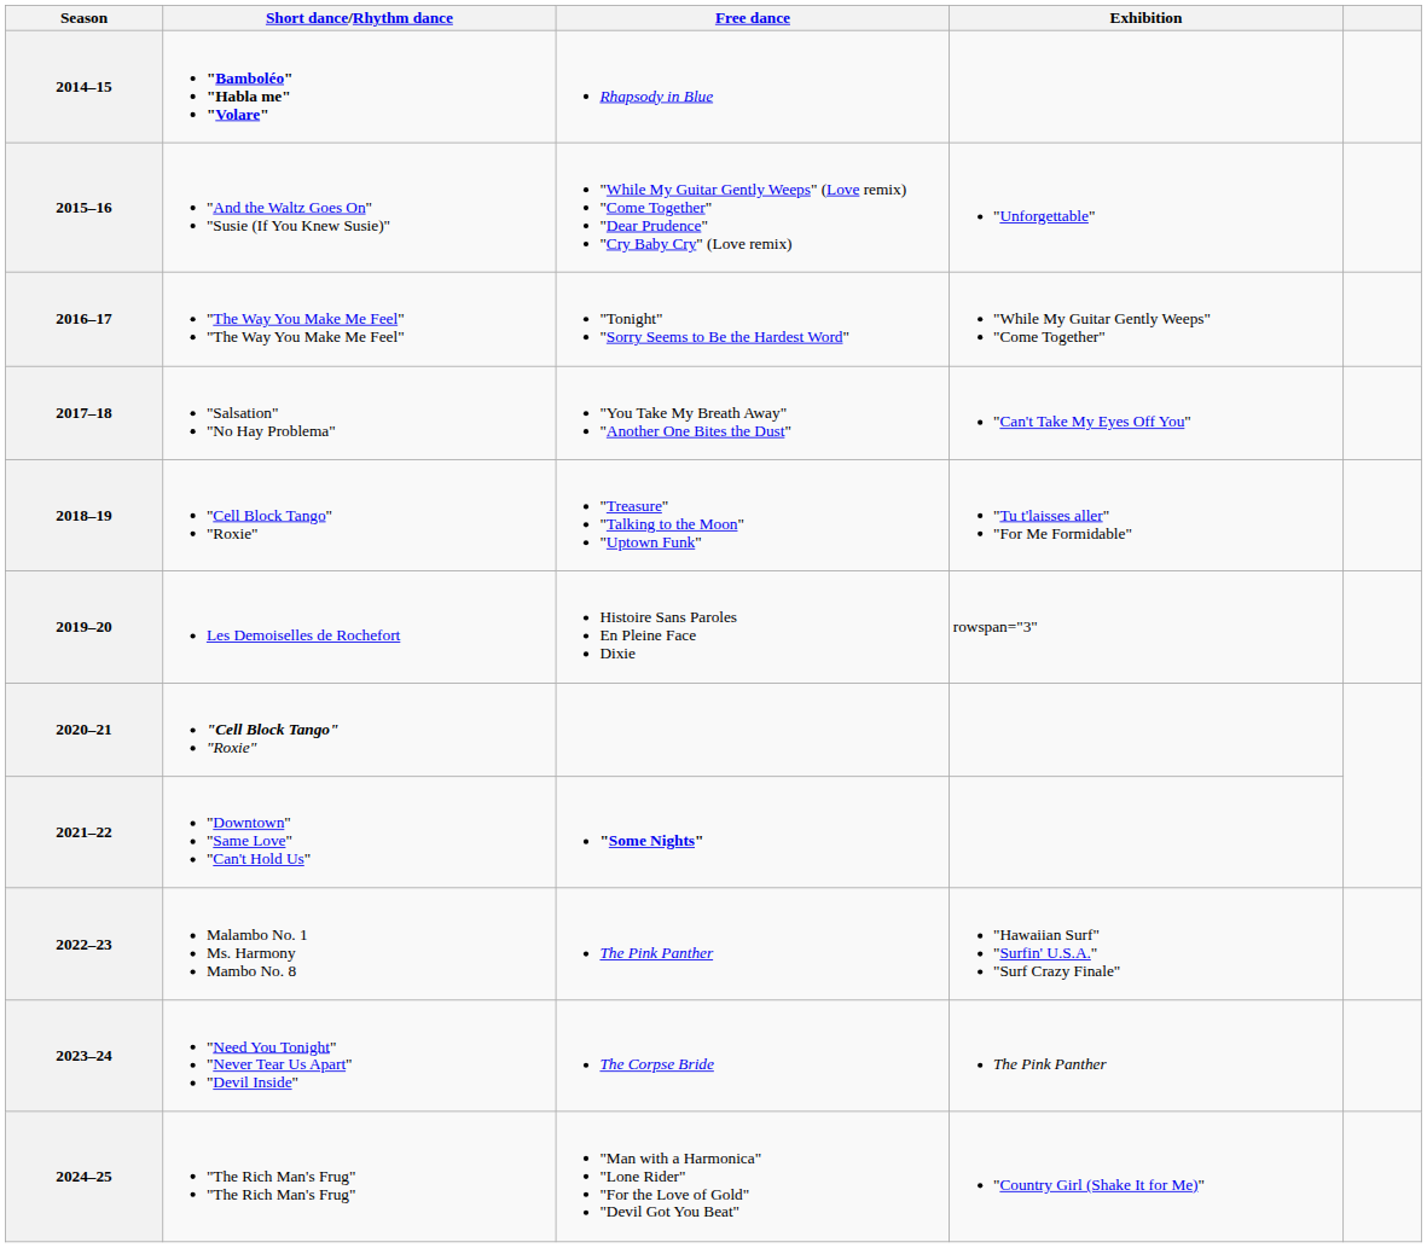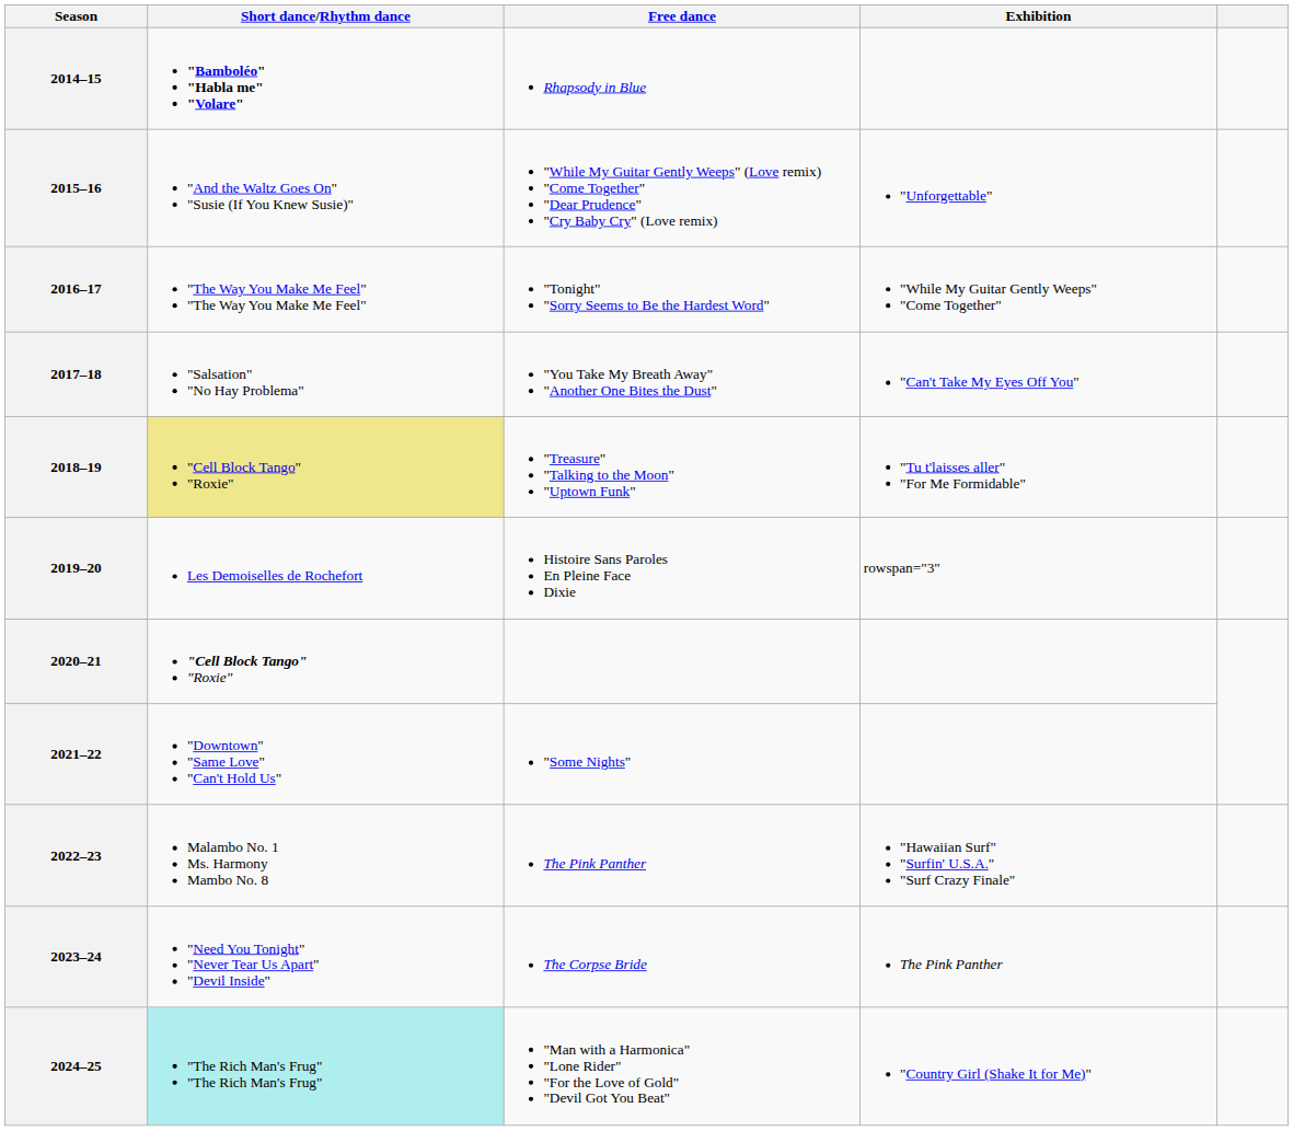2018–19 | Short dance/Rhythm dance: no background -> khaki background
2021–22 | Free dance: bold -> normal
2024–25 | Short dance/Rhythm dance: no background -> paleturquoise background
